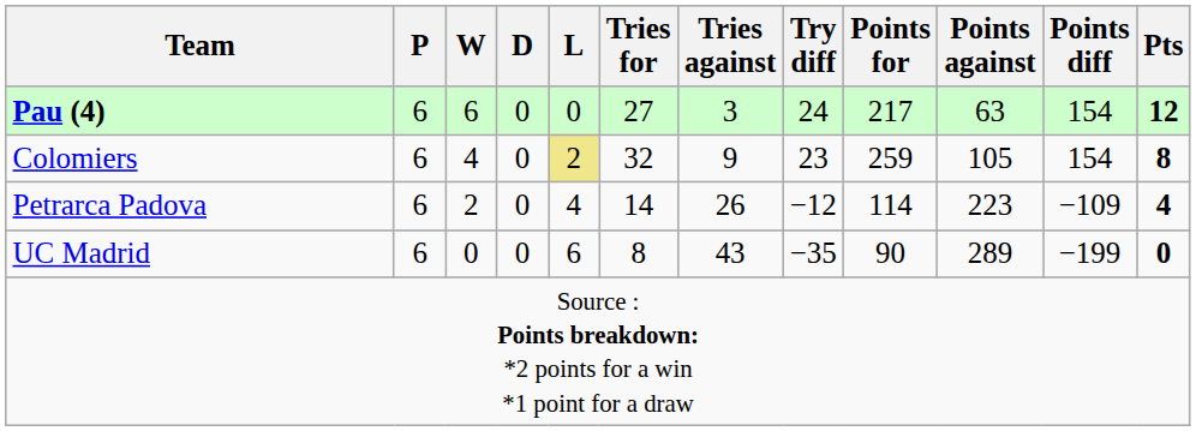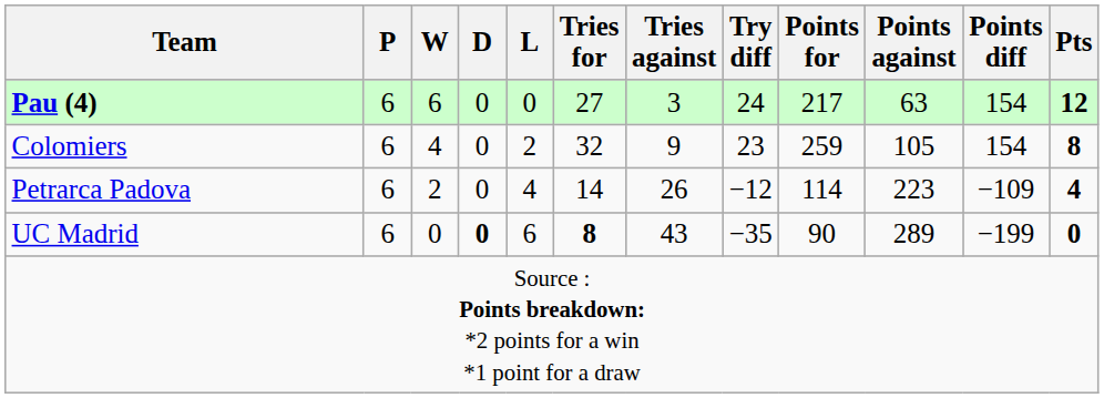Colomiers | L: khaki background -> no background
UC Madrid | D: normal -> bold
UC Madrid | Tries for: normal -> bold
